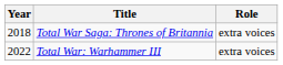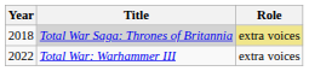row 2 | Title: no background -> lightgrey background
row 2 | Role: no background -> khaki background
